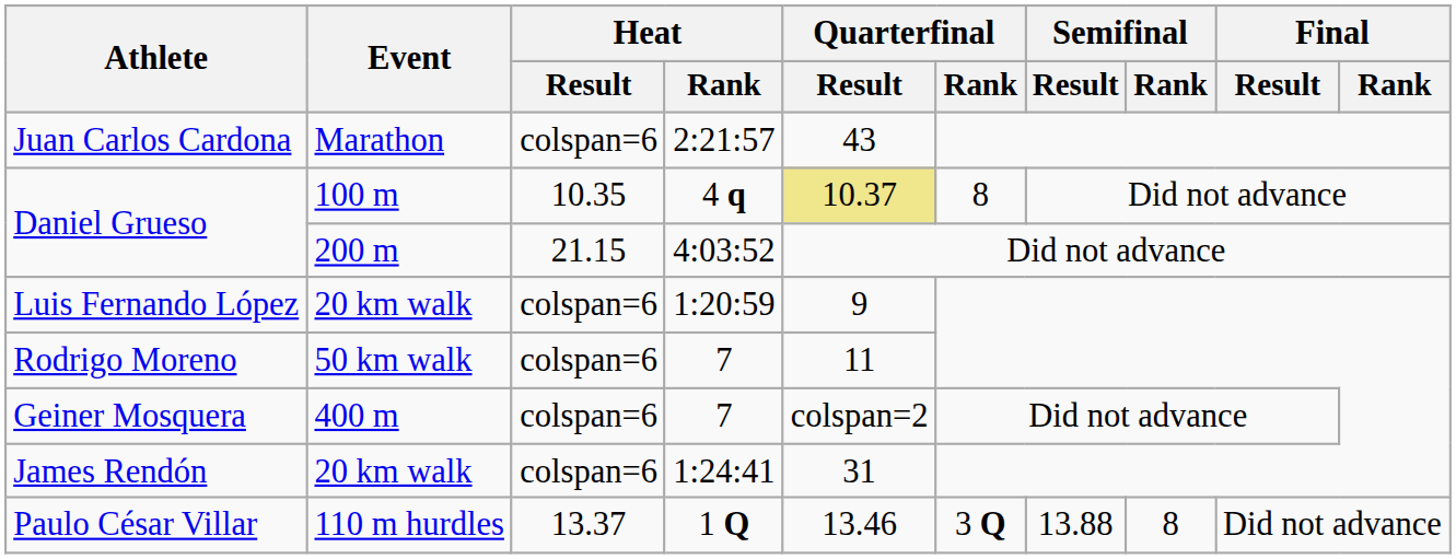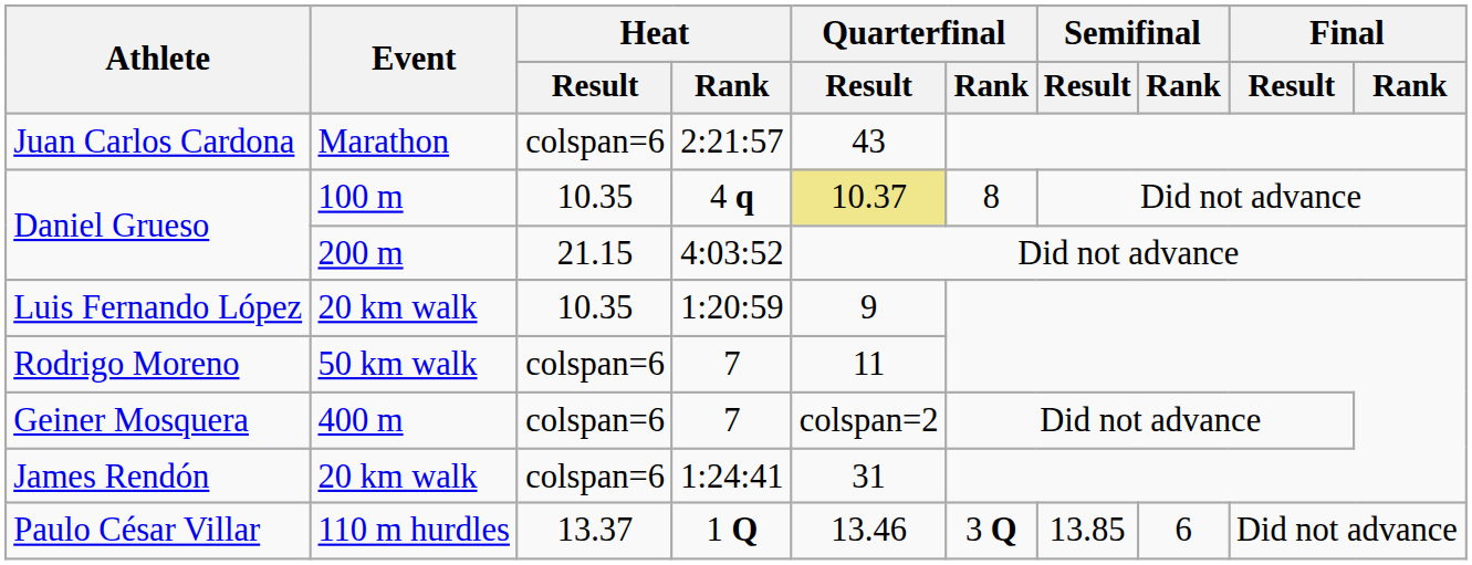Luis Fernando López | Heat / Result: colspan=6 -> 10.35
Paulo César Villar | Semifinal / Result: 13.88 -> 13.85
Paulo César Villar | Semifinal / Rank: 8 -> 6
